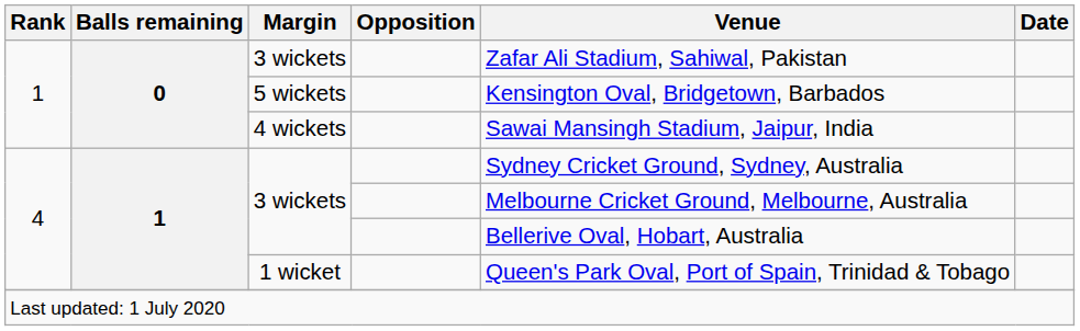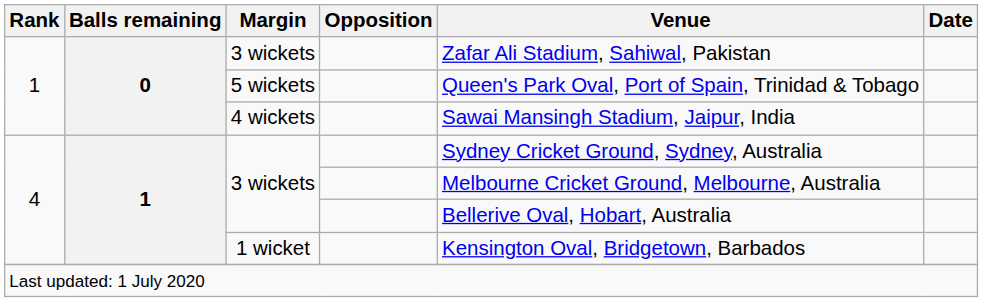5 wickets | Venue: Kensington Oval, Bridgetown, Barbados -> Queen's Park Oval, Port of Spain, Trinidad & Tobago
1 wicket | Venue: Queen's Park Oval, Port of Spain, Trinidad & Tobago -> Kensington Oval, Bridgetown, Barbados
